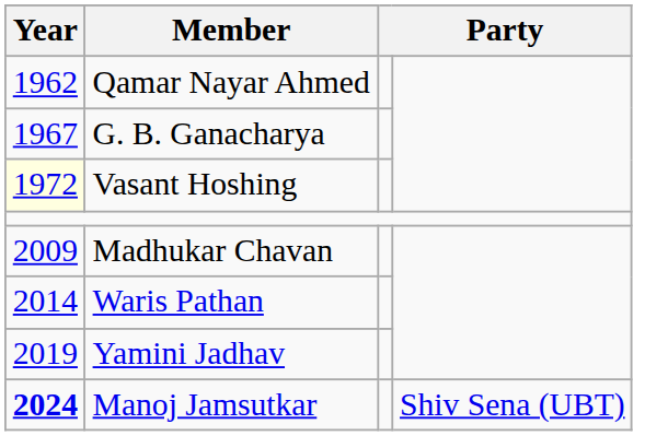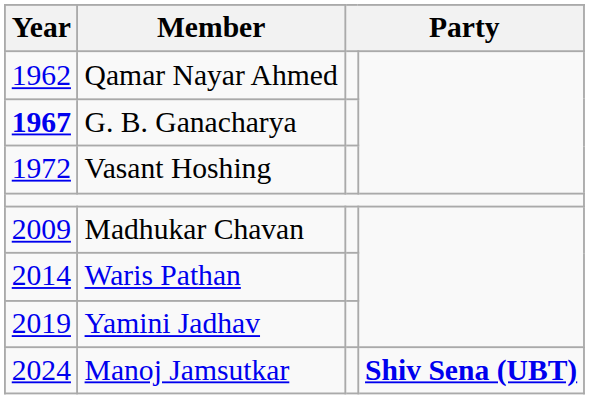G. B. Ganacharya | Year: normal -> bold
Vasant Hoshing | Year: lightyellow background -> no background
Manoj Jamsutkar | Year: bold -> normal
Manoj Jamsutkar | column 4: normal -> bold
